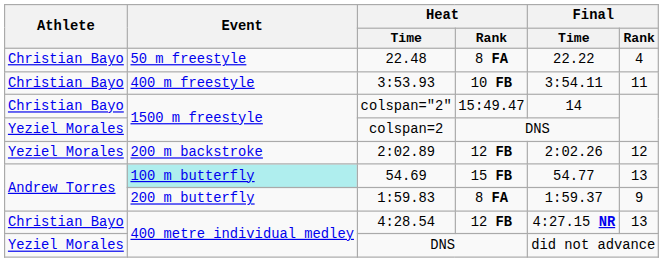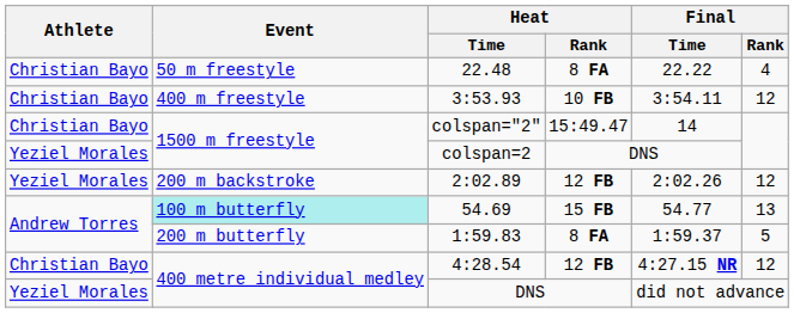3:53.93 | Final / Rank: 11 -> 12
1:59.83 | Final / Rank: 9 -> 5
4:28.54 | Final / Rank: 13 -> 12
